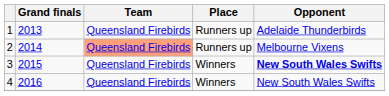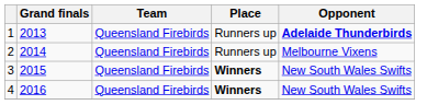1 | Opponent: normal -> bold
2 | Team: lightsalmon background -> no background
3 | Place: normal -> bold
3 | Opponent: bold -> normal
4 | Place: normal -> bold
